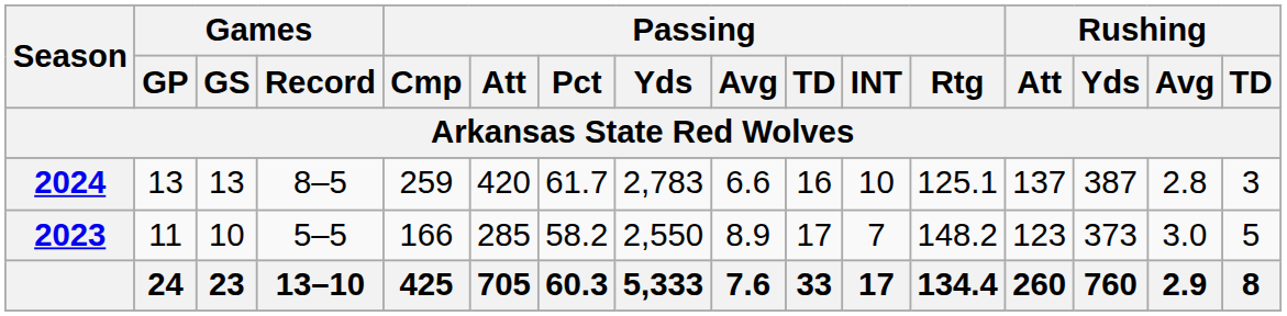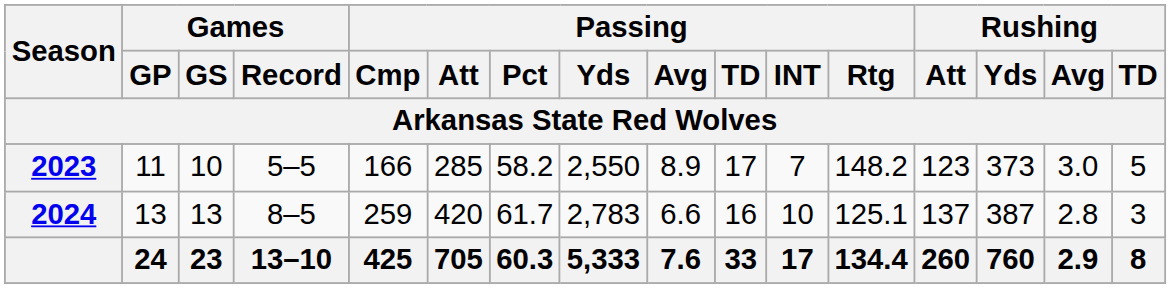rows swapped: 2023 <-> 2024
